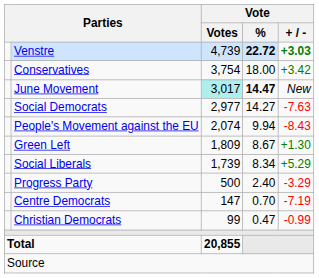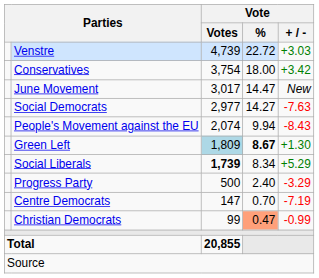Venstre | Vote / %: bold -> normal
Venstre | Vote / + / -: bold -> normal
June Movement | Vote / Votes: paleturquoise background -> no background
June Movement | Vote / %: bold -> normal
Green Left | Vote / Votes: no background -> lightblue background
Green Left | Vote / %: normal -> bold
Social Liberals | Vote / Votes: normal -> bold
Christian Democrats | Vote / %: no background -> lightsalmon background
